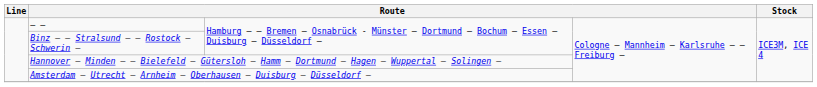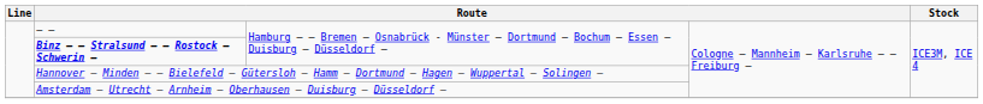Binz – – Stralsund – – Rostock – Schwerin – | column 2: normal -> bold
